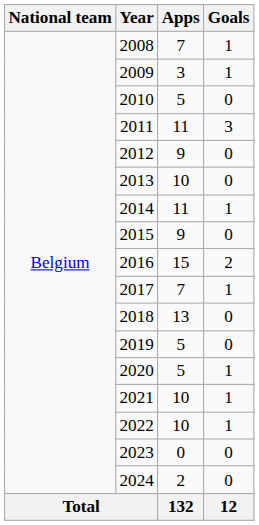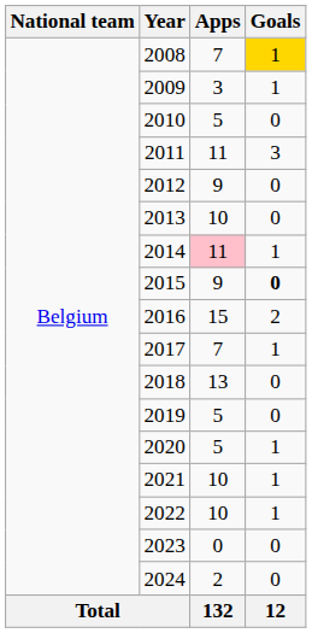2008 | Goals: no background -> gold background
2014 | Apps: no background -> pink background
2015 | Goals: normal -> bold
